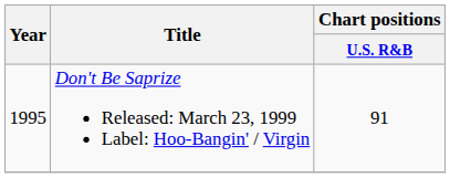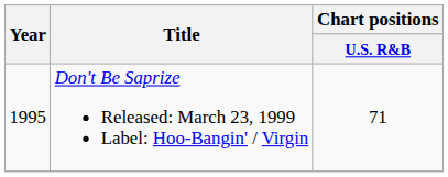row 3 | Chart positions / U.S. R&B: 91 -> 71
